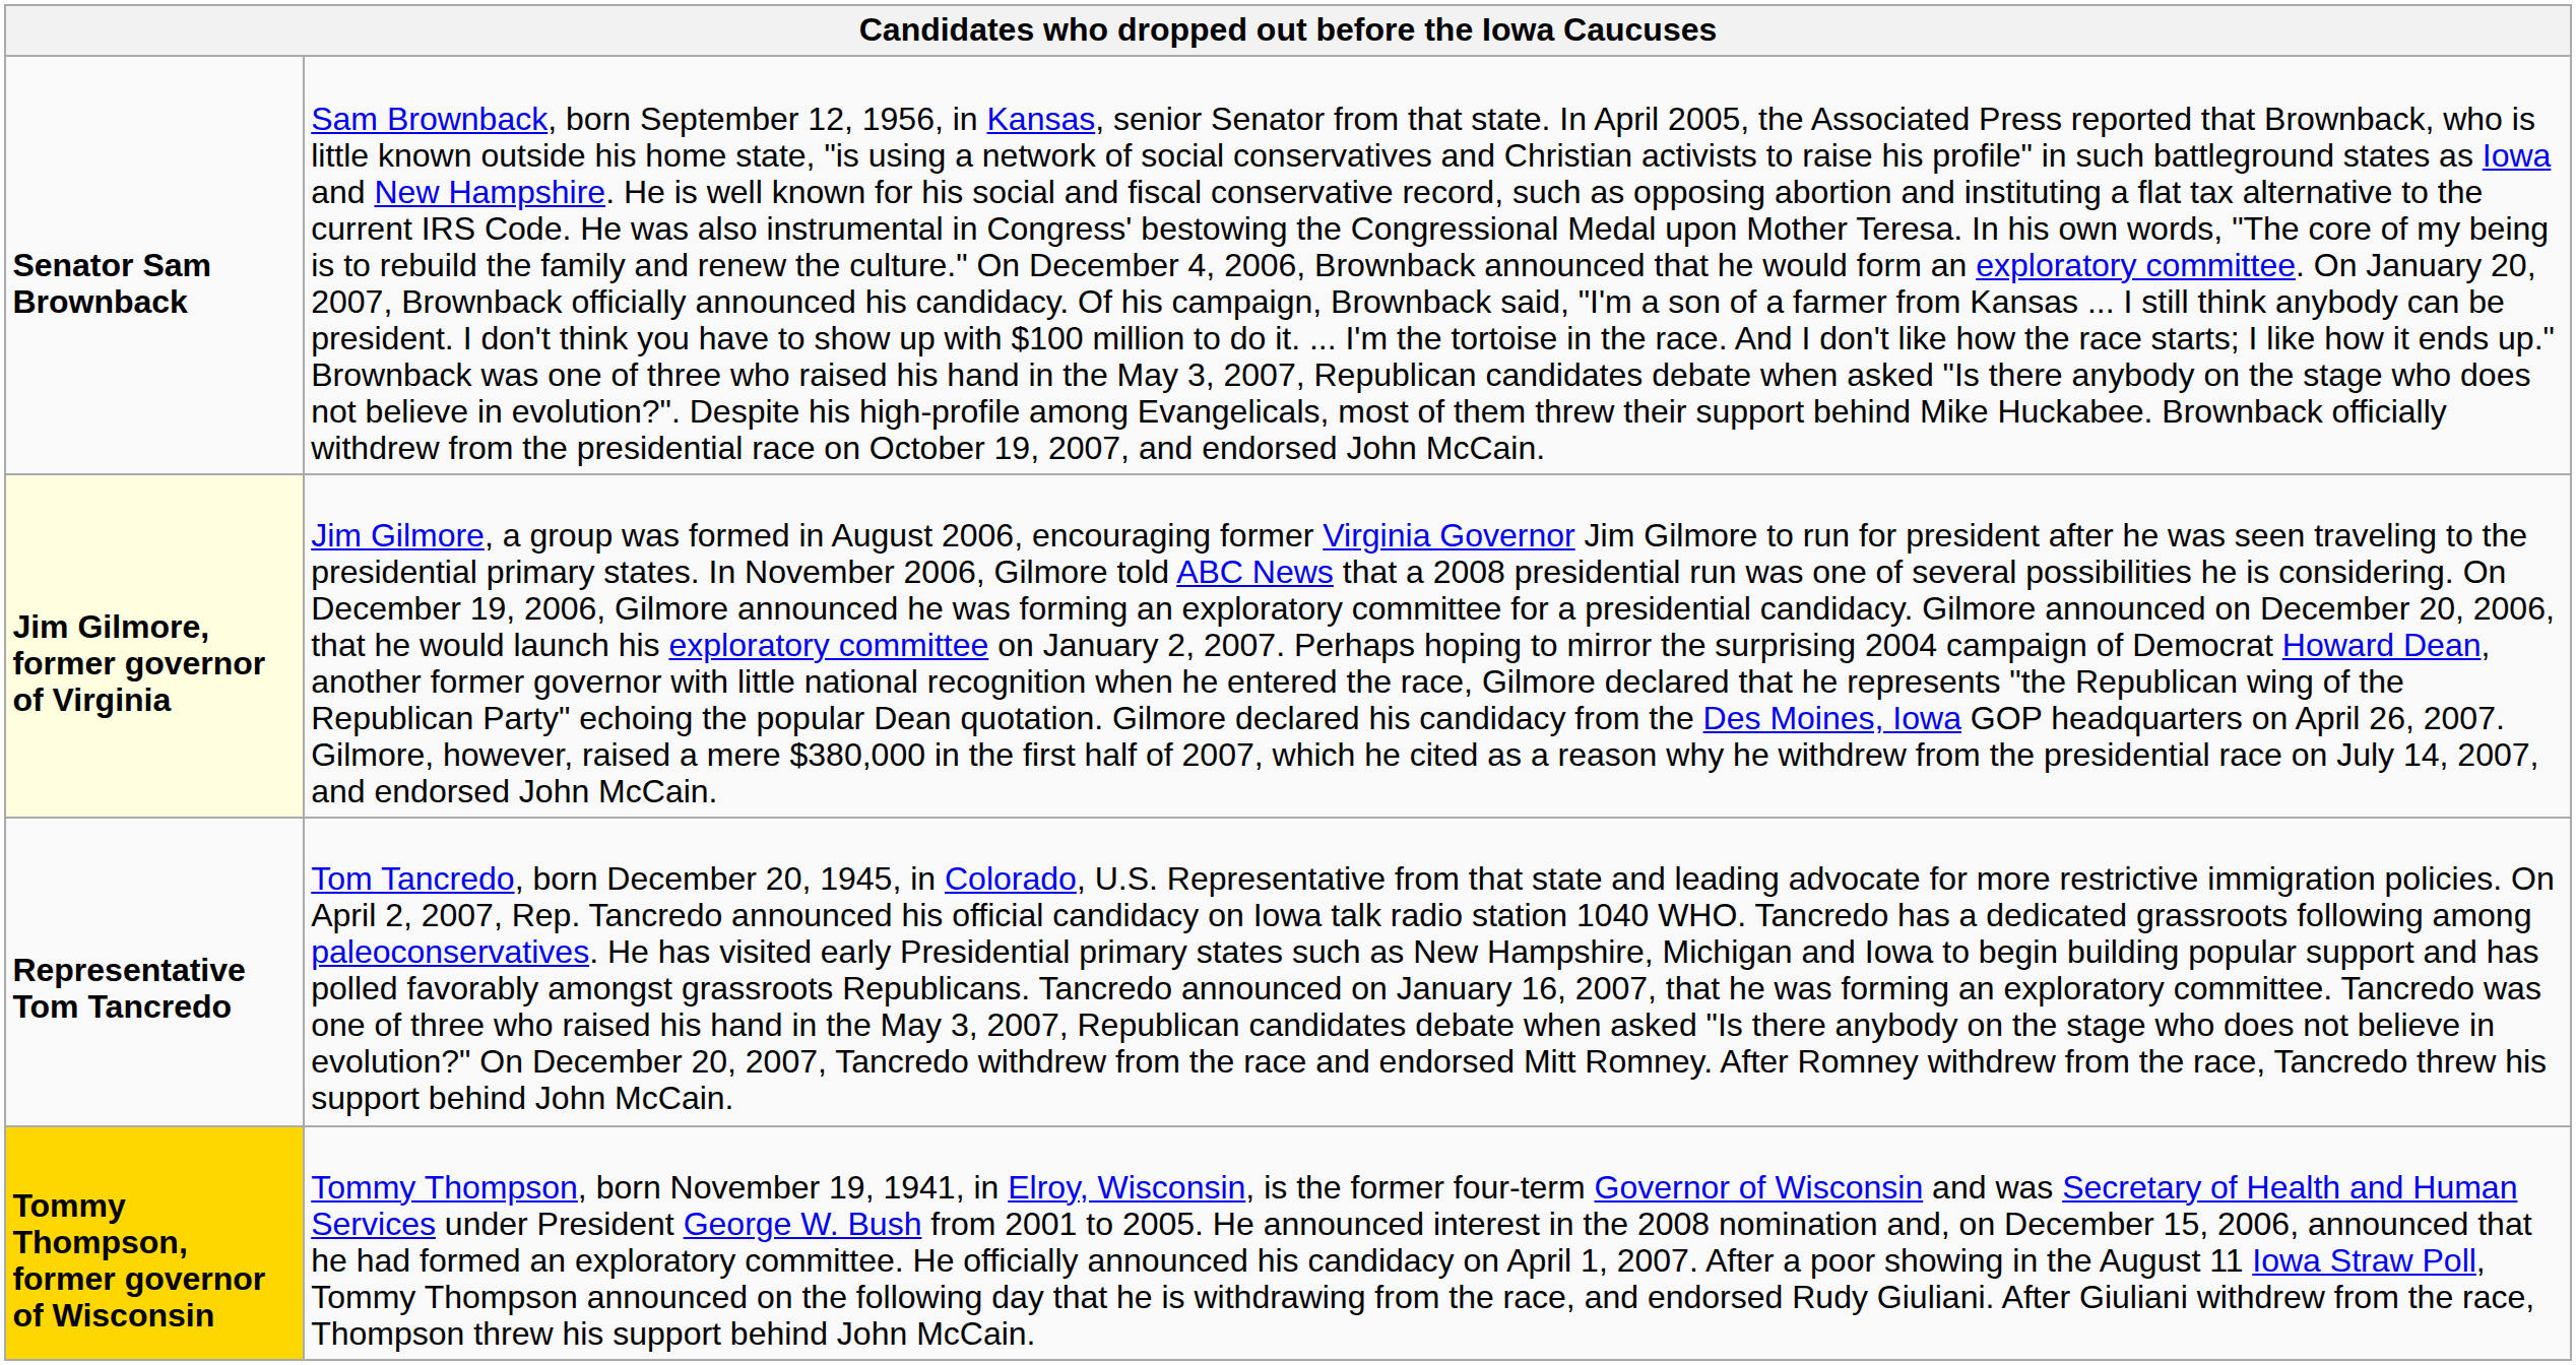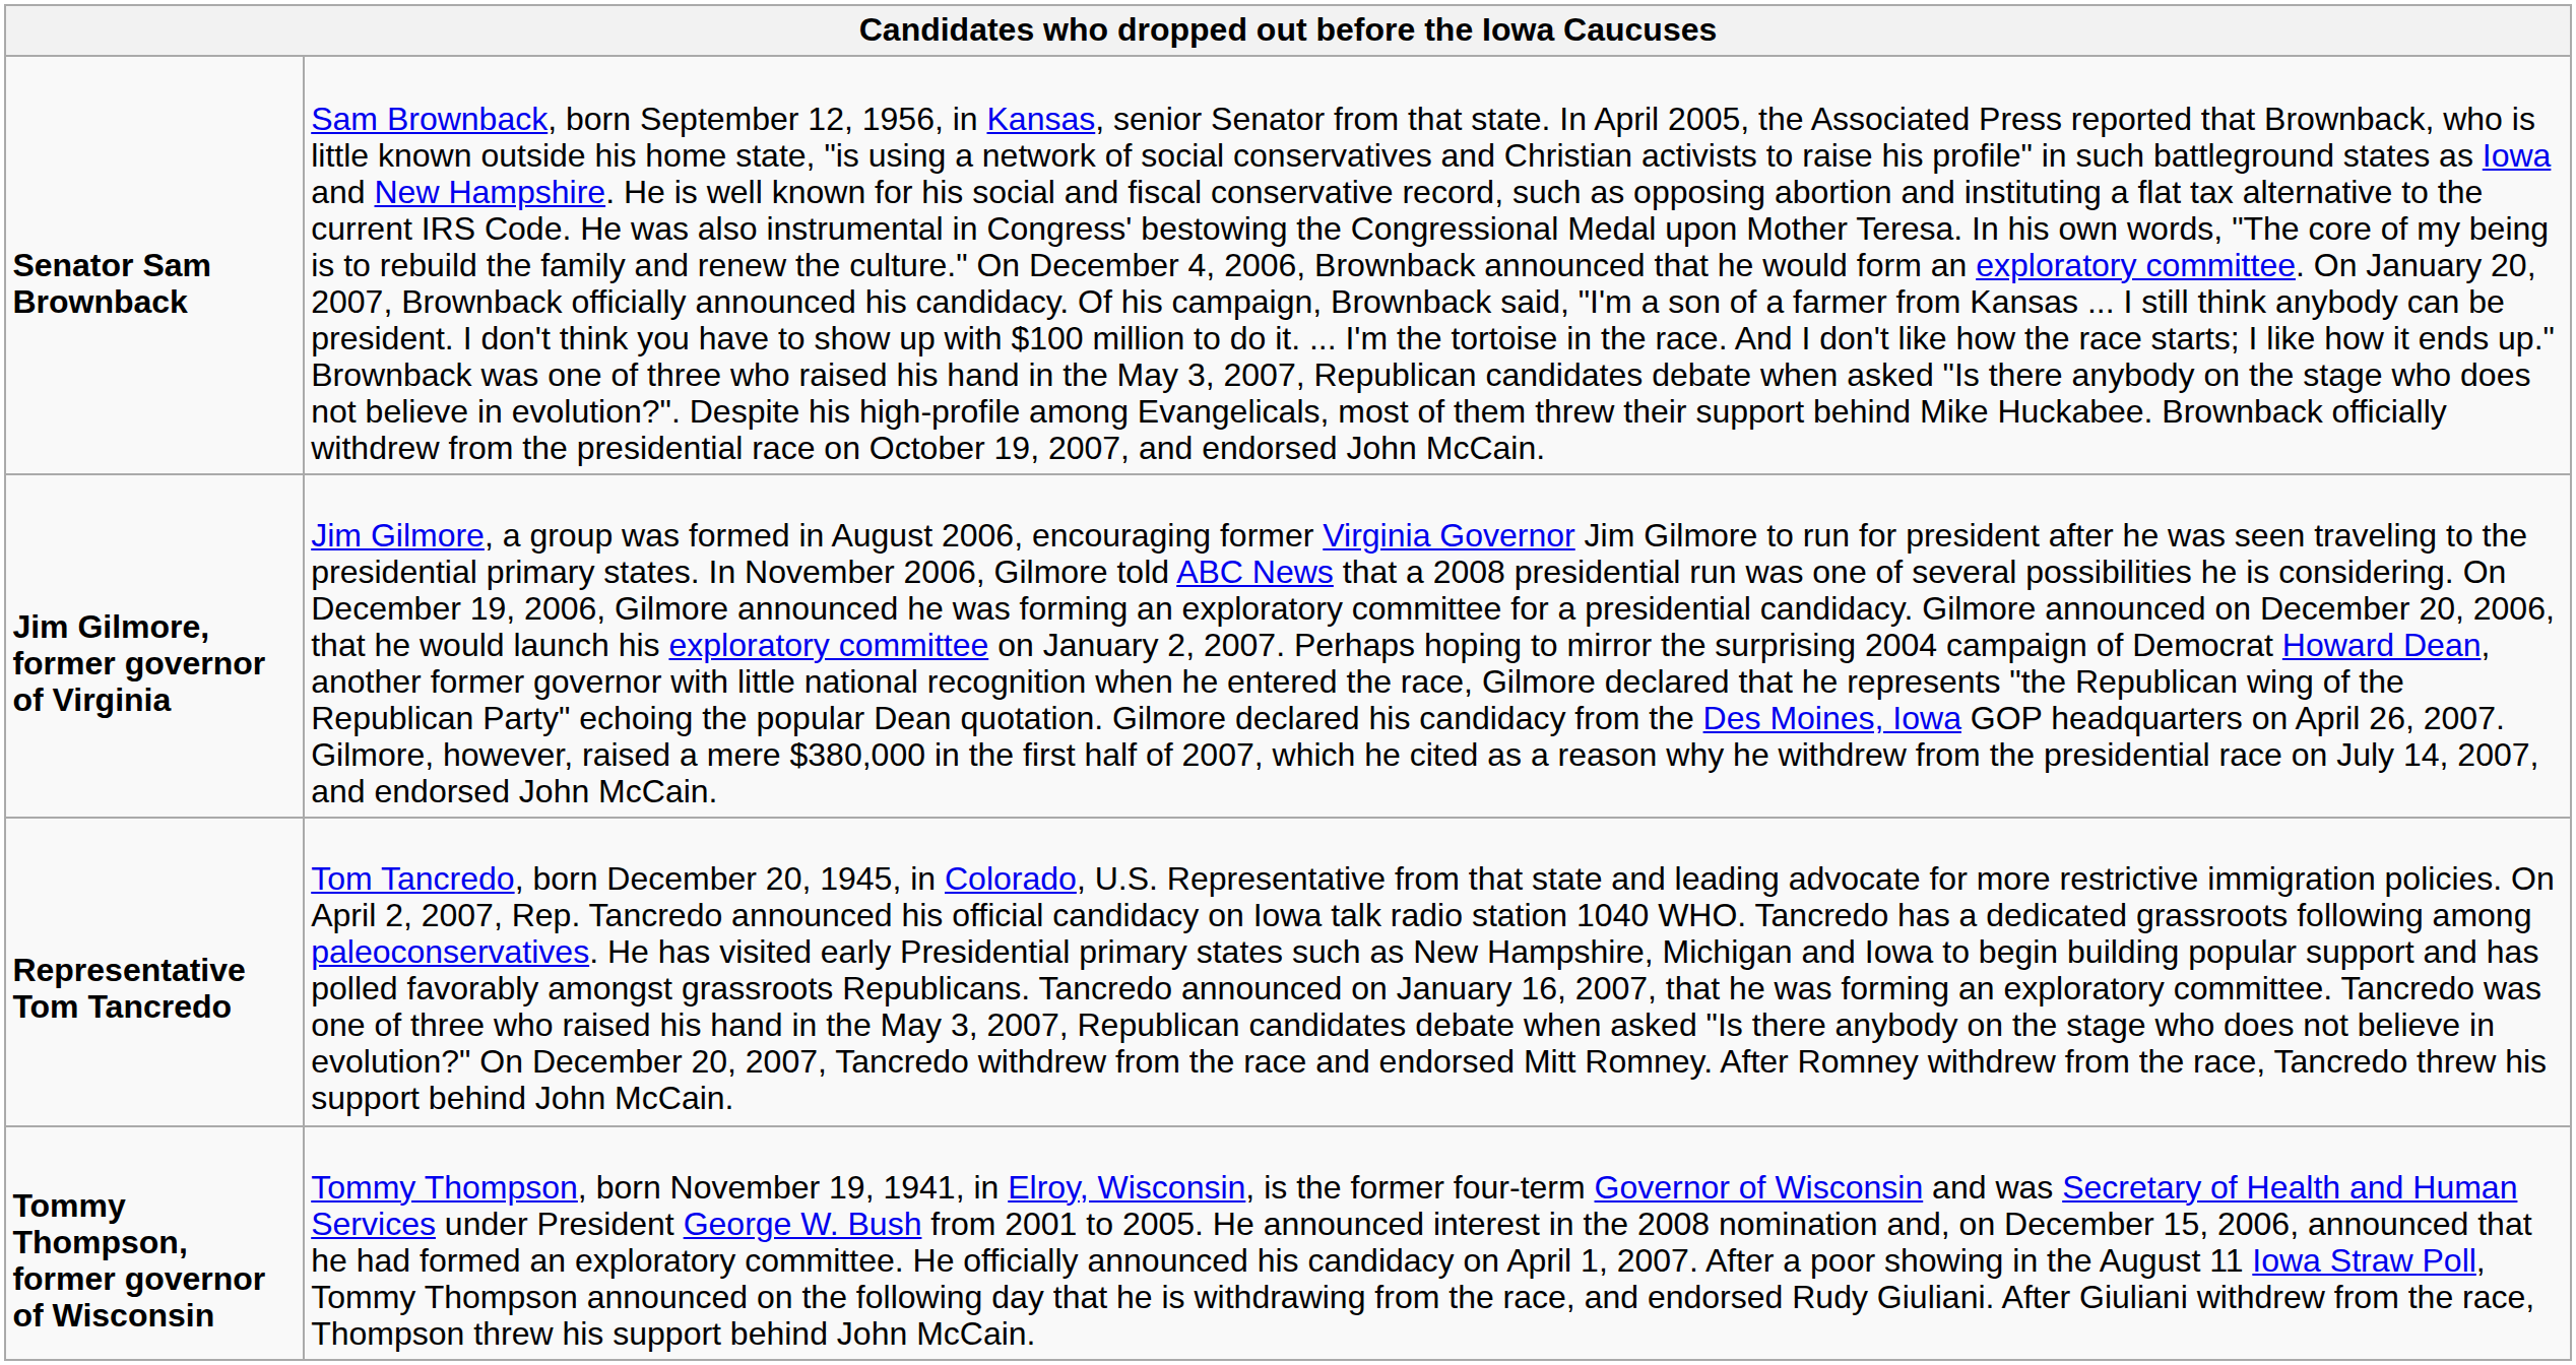Jim Gilmore, former governor of Virginia | column 1: lightyellow background -> no background
Tommy Thompson, former governor of Wisconsin | column 1: gold background -> no background
